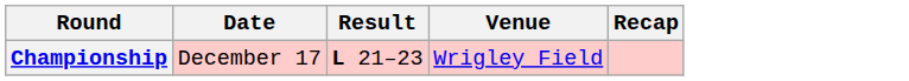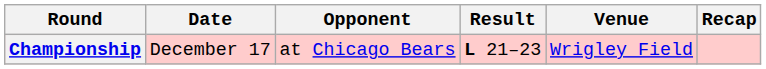+ column: Opponent | at Chicago Bears
